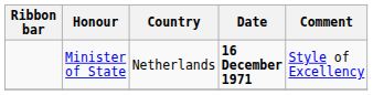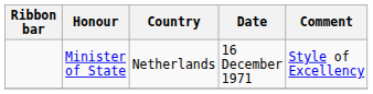Minister of State | Date: bold -> normal
